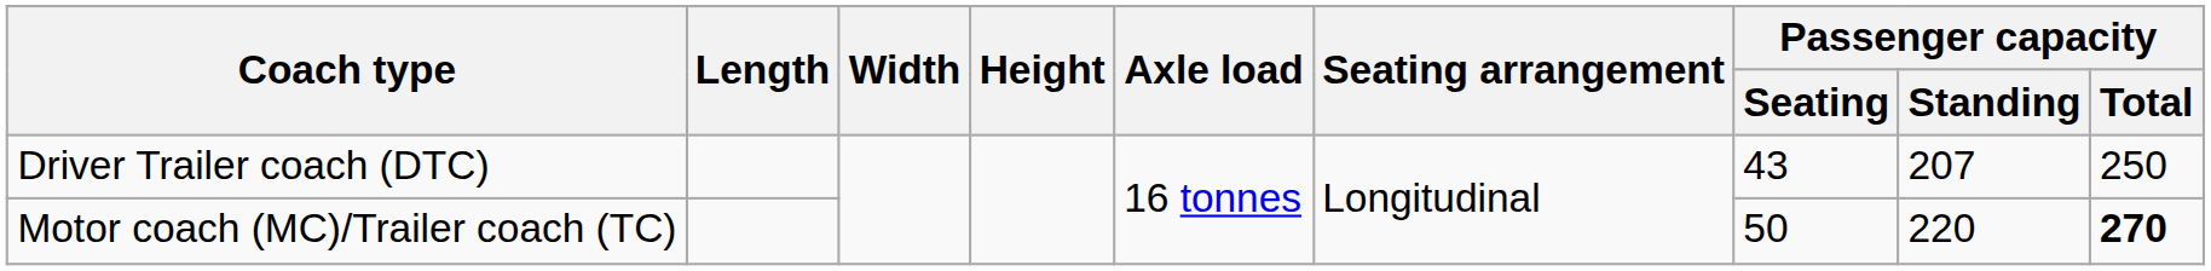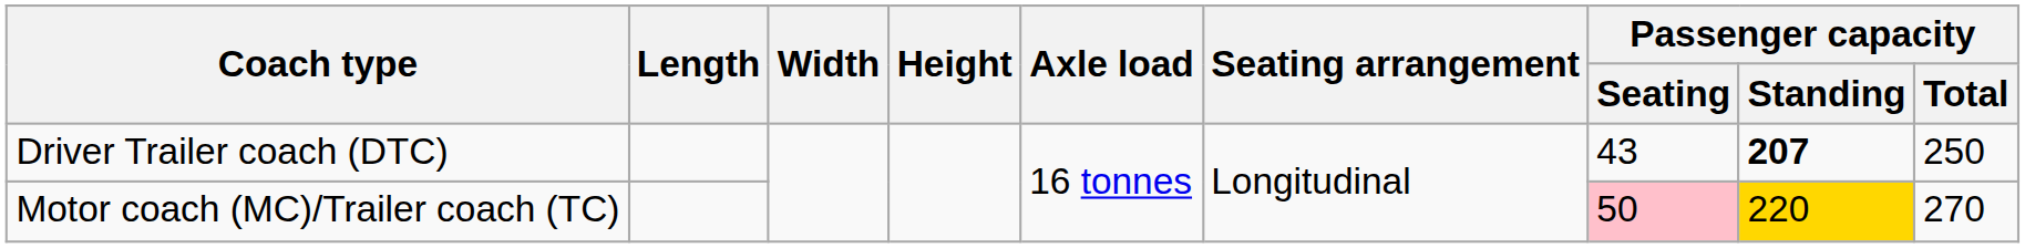Driver Trailer coach (DTC) | Passenger capacity / Standing: normal -> bold
Motor coach (MC)/Trailer coach (TC) | Passenger capacity / Seating: no background -> pink background
Motor coach (MC)/Trailer coach (TC) | Passenger capacity / Standing: no background -> gold background
Motor coach (MC)/Trailer coach (TC) | Passenger capacity / Total: bold -> normal
